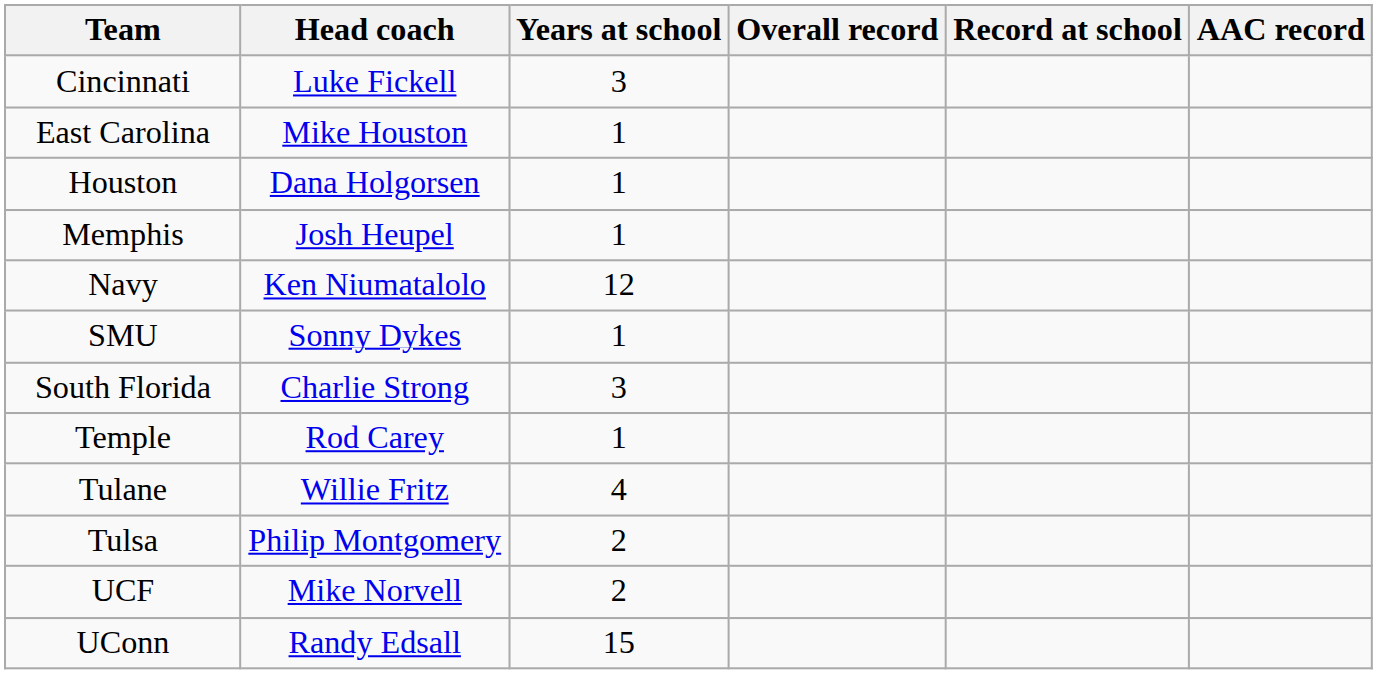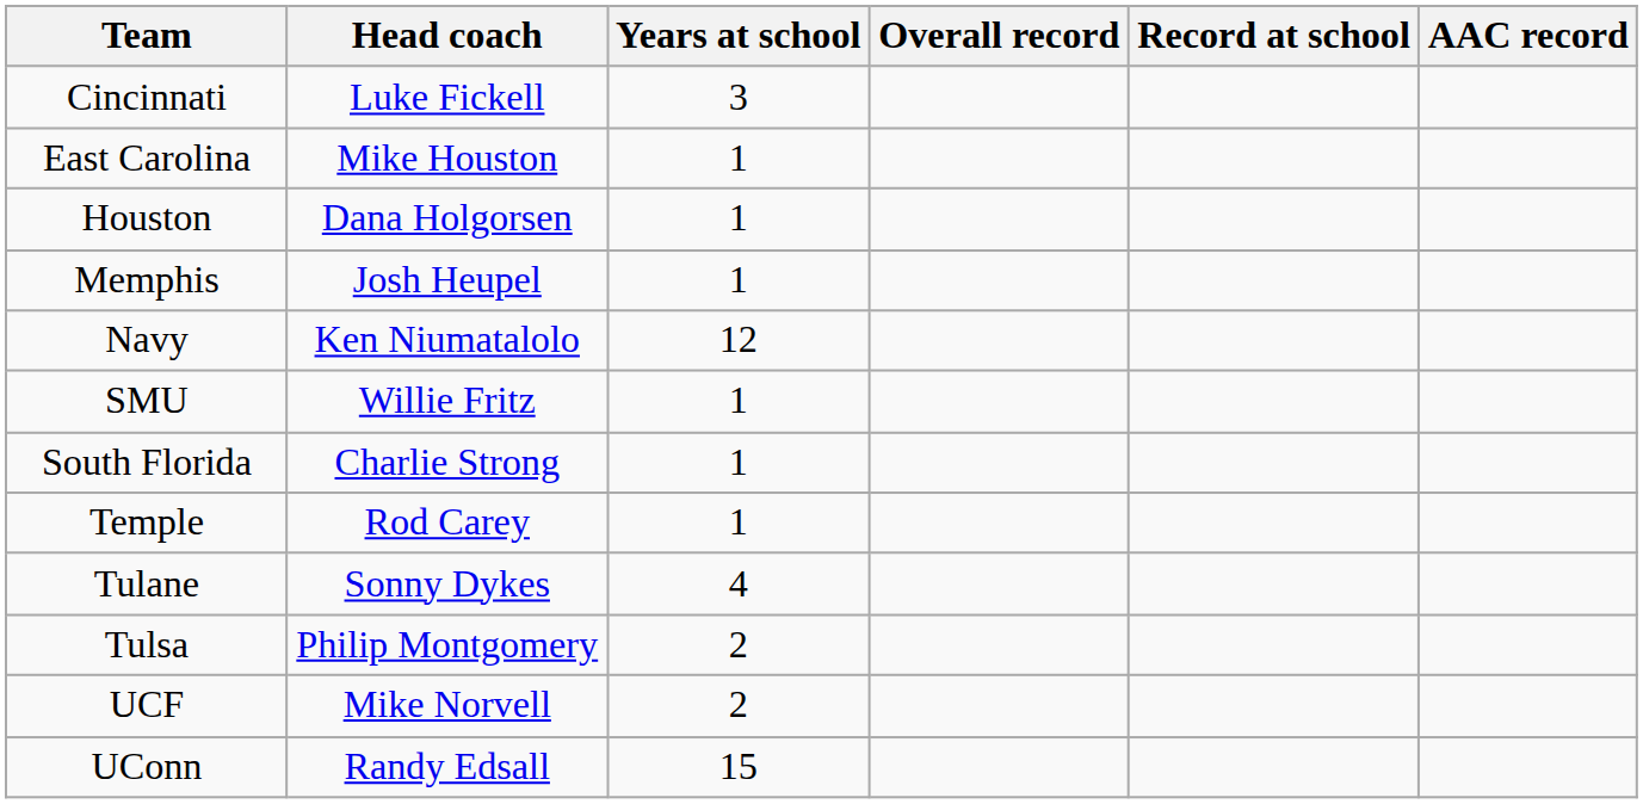SMU | Head coach: Sonny Dykes -> Willie Fritz
South Florida | Years at school: 3 -> 1
Tulane | Head coach: Willie Fritz -> Sonny Dykes
